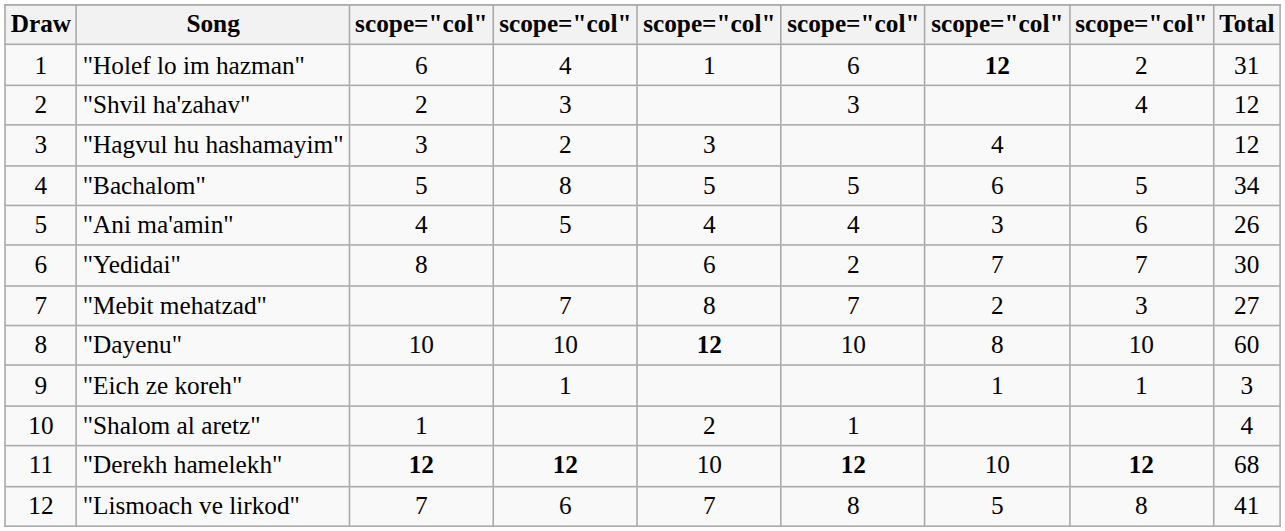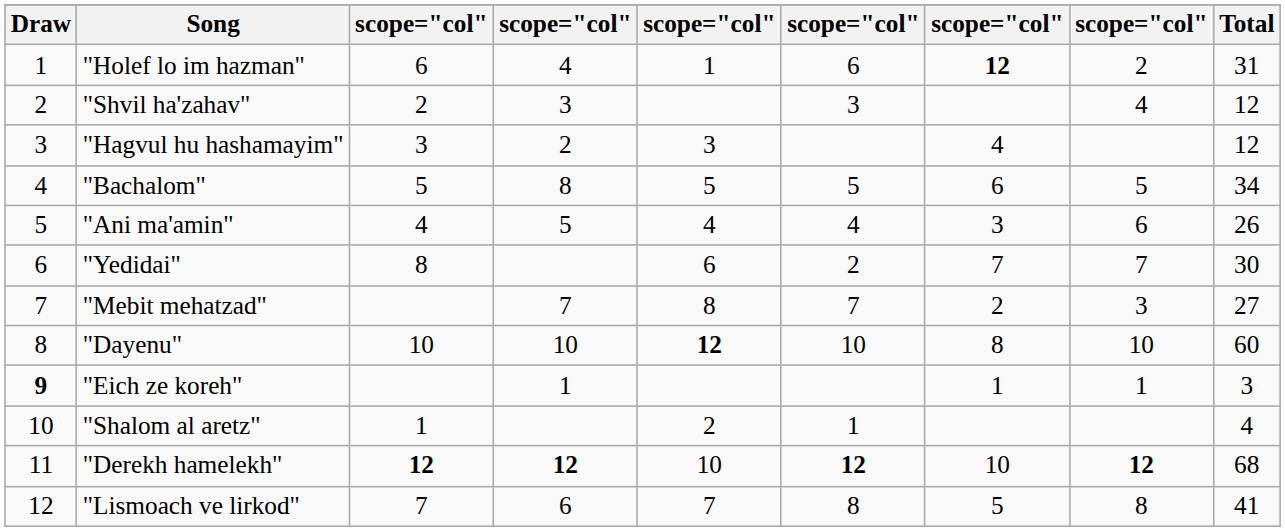"Eich ze koreh" | Draw: normal -> bold
